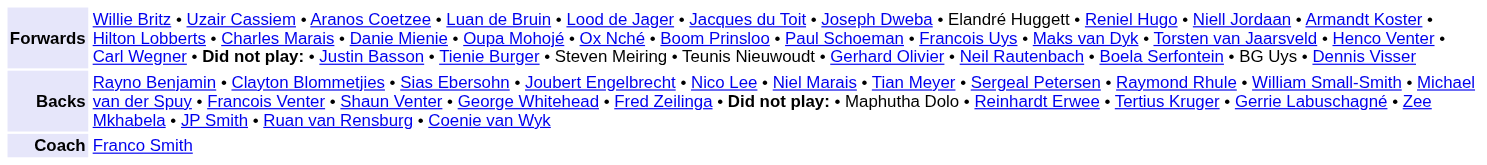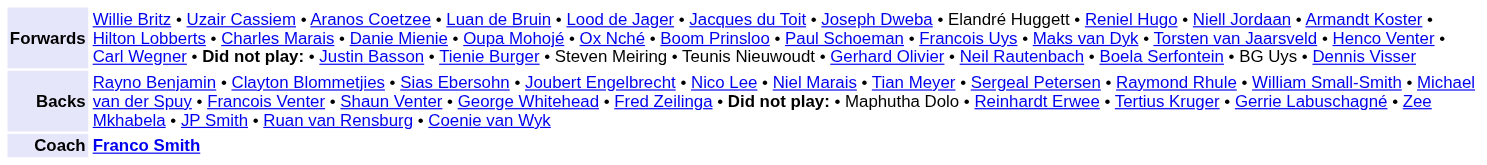Coach | column 2: normal -> bold
